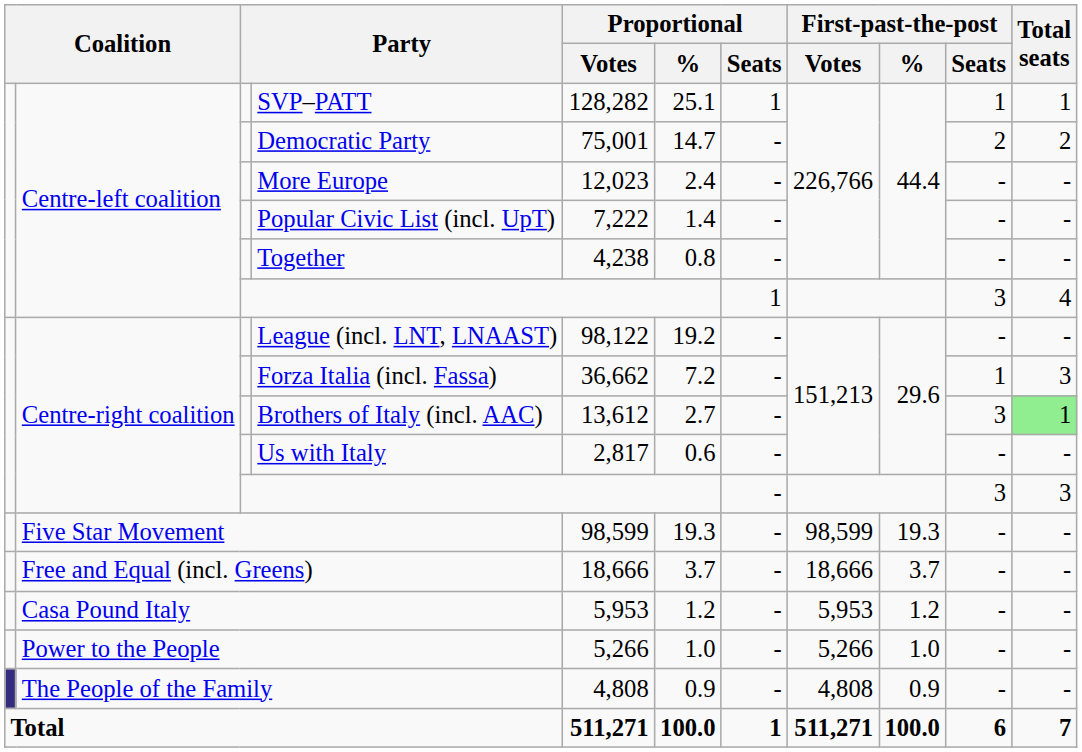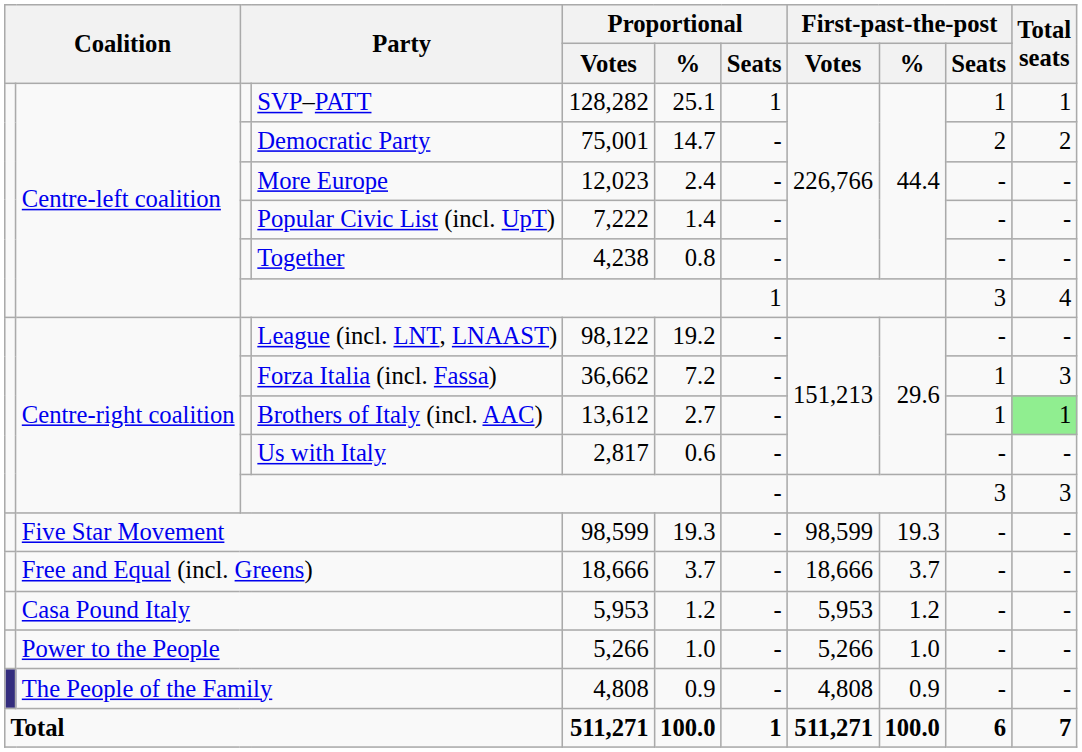Brothers of Italy (incl. AAC) | First-past-the-post / Seats: 3 -> 1
